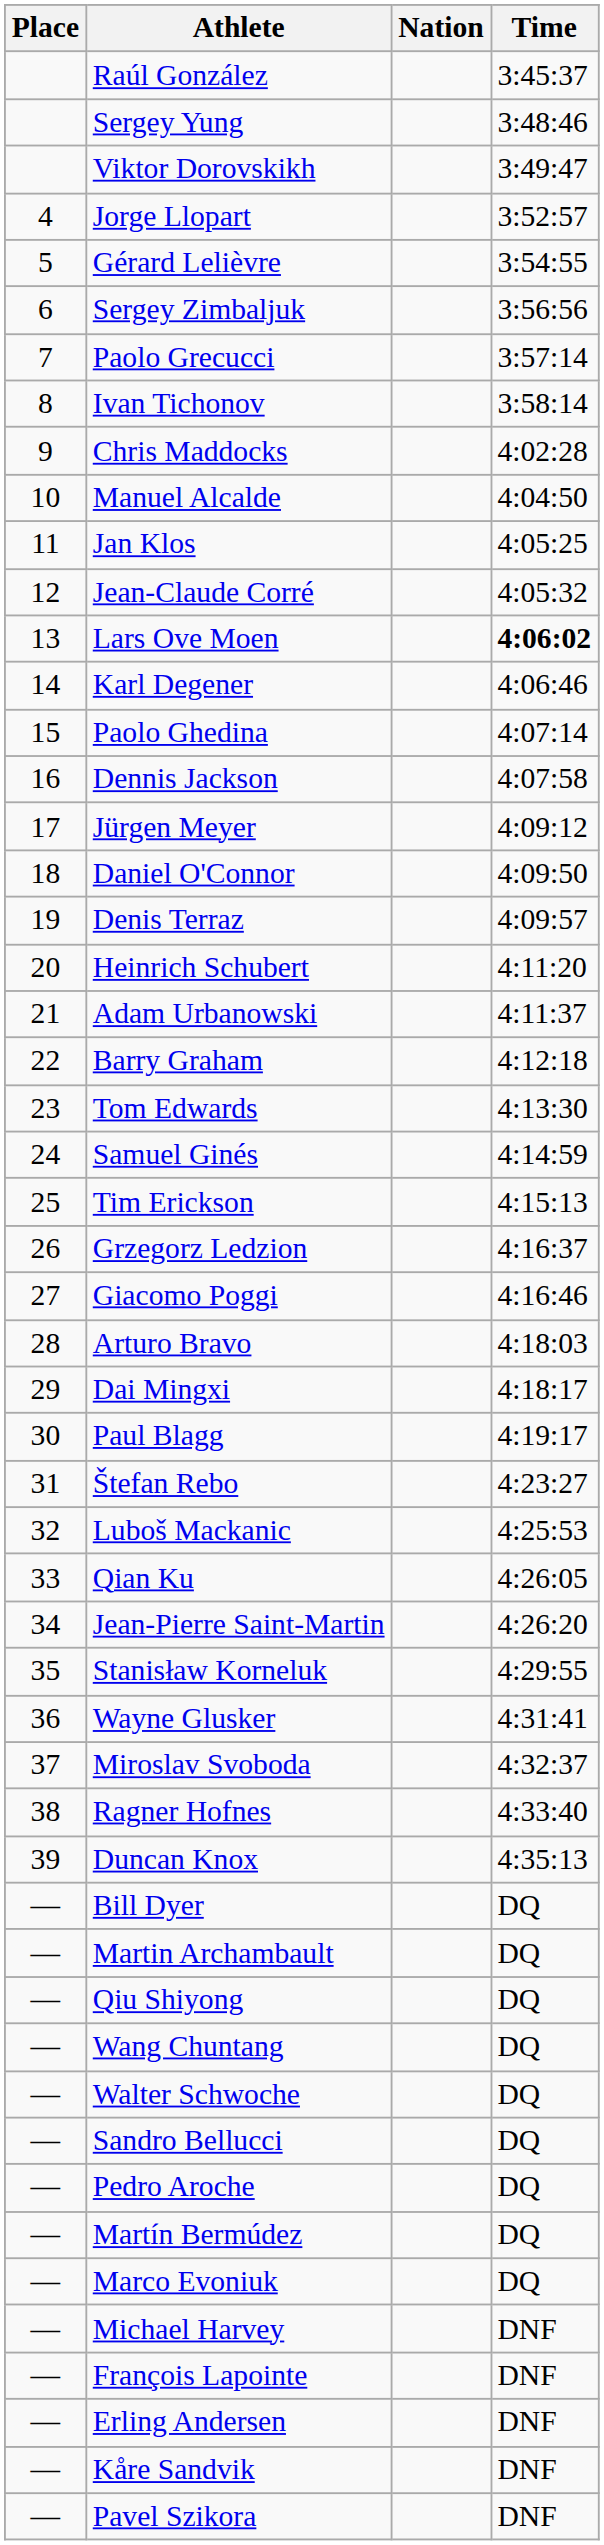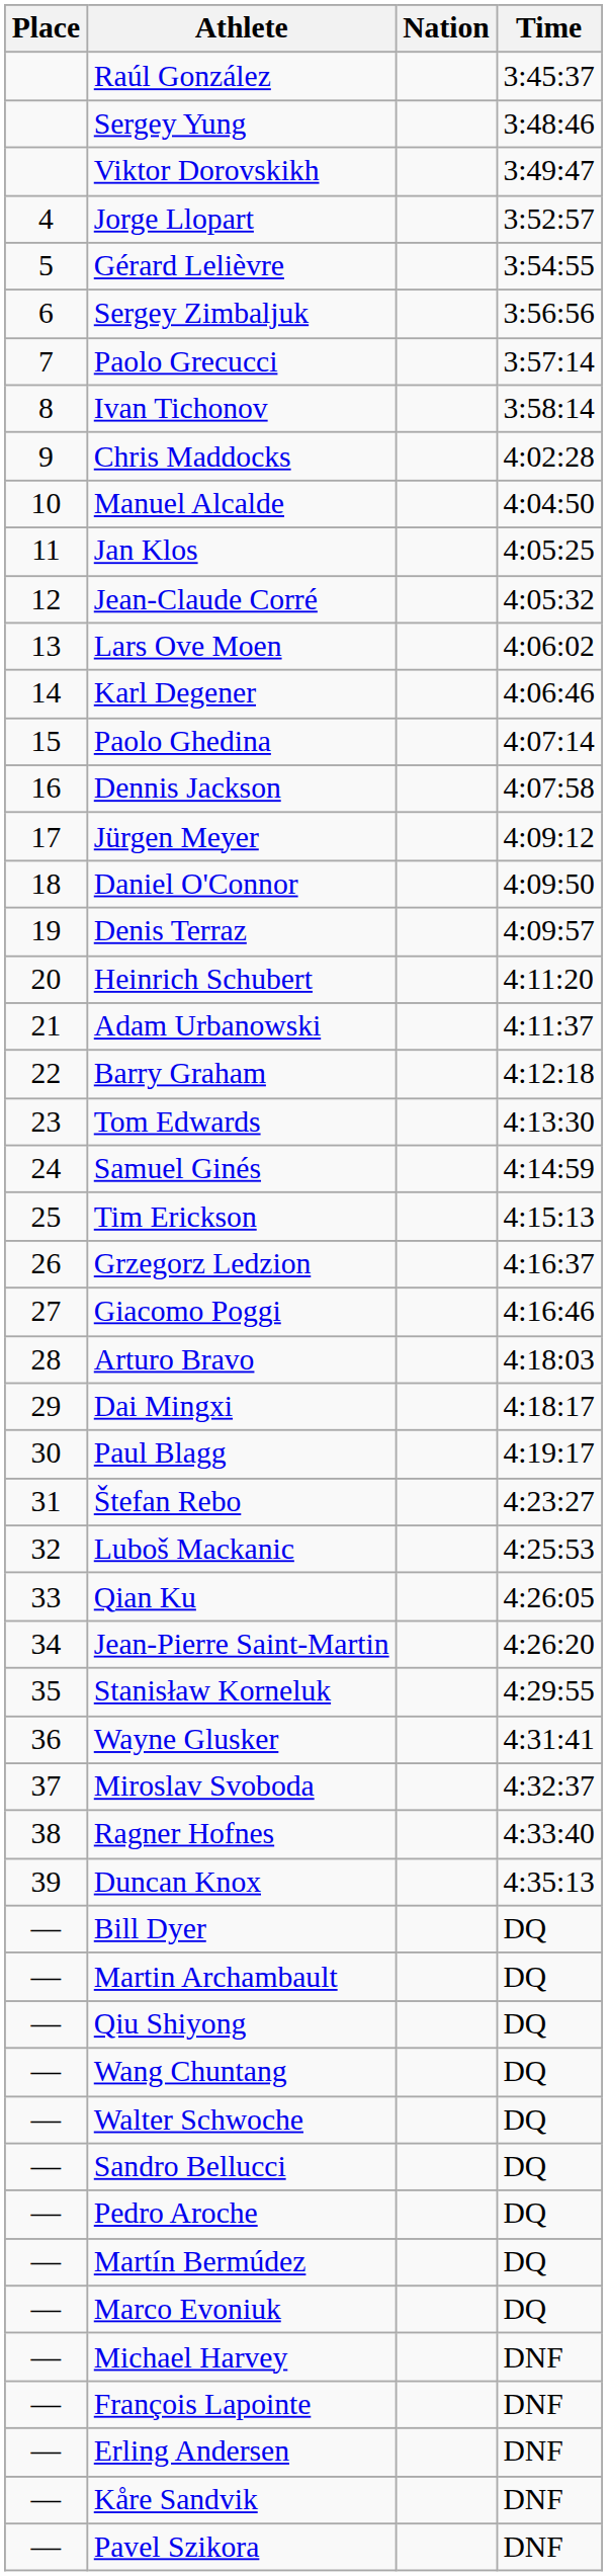Lars Ove Moen | Time: bold -> normal
